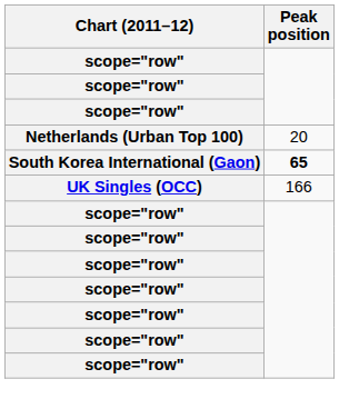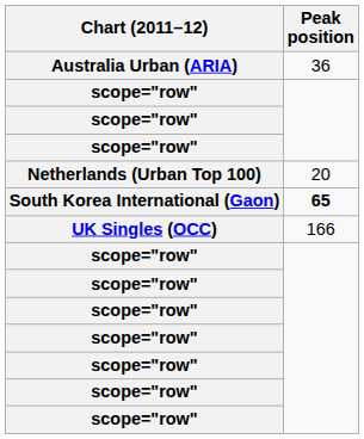+ row: Australia Urban (ARIA) | 36
